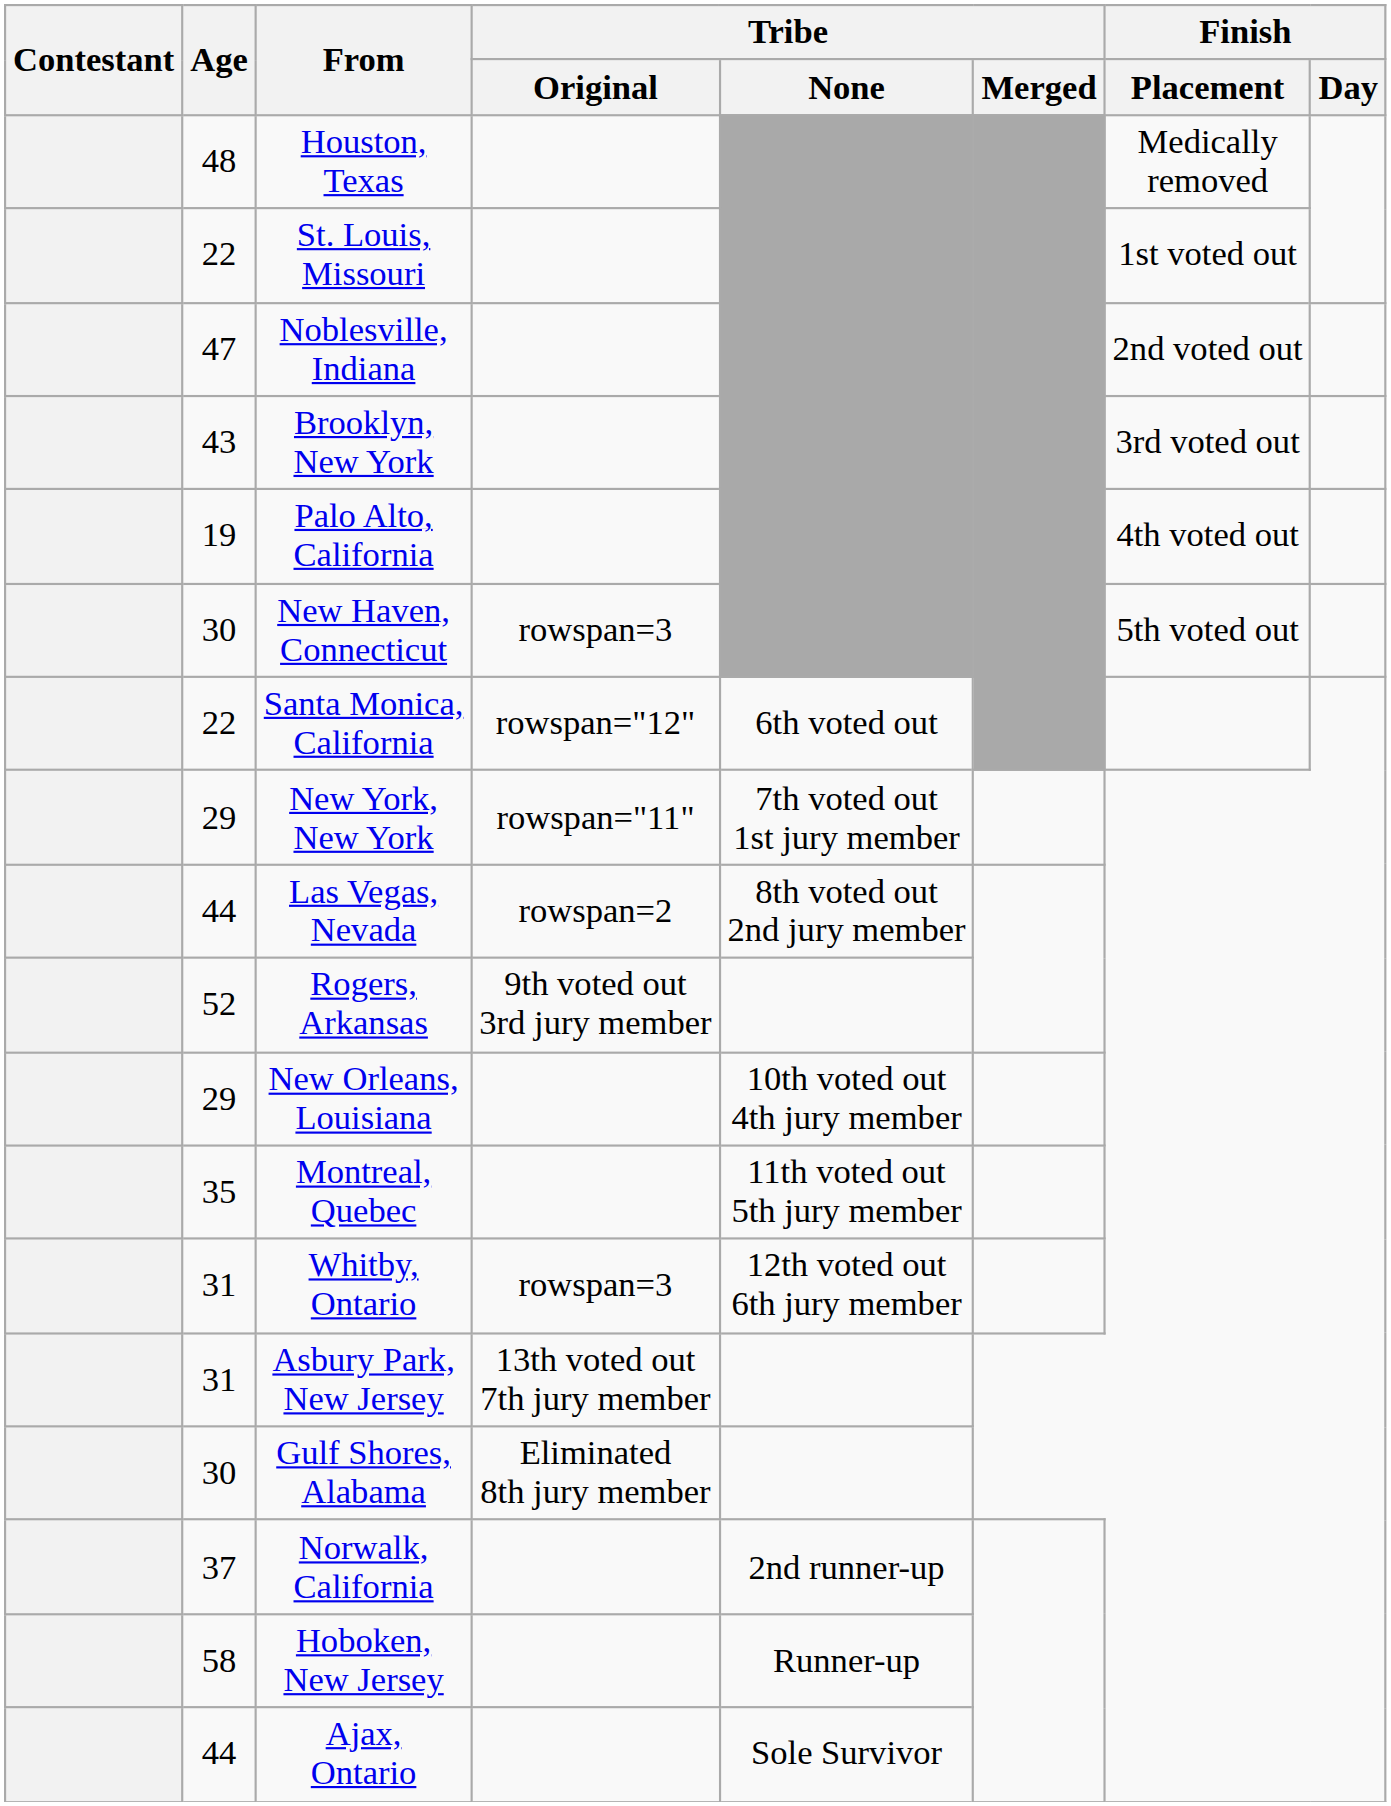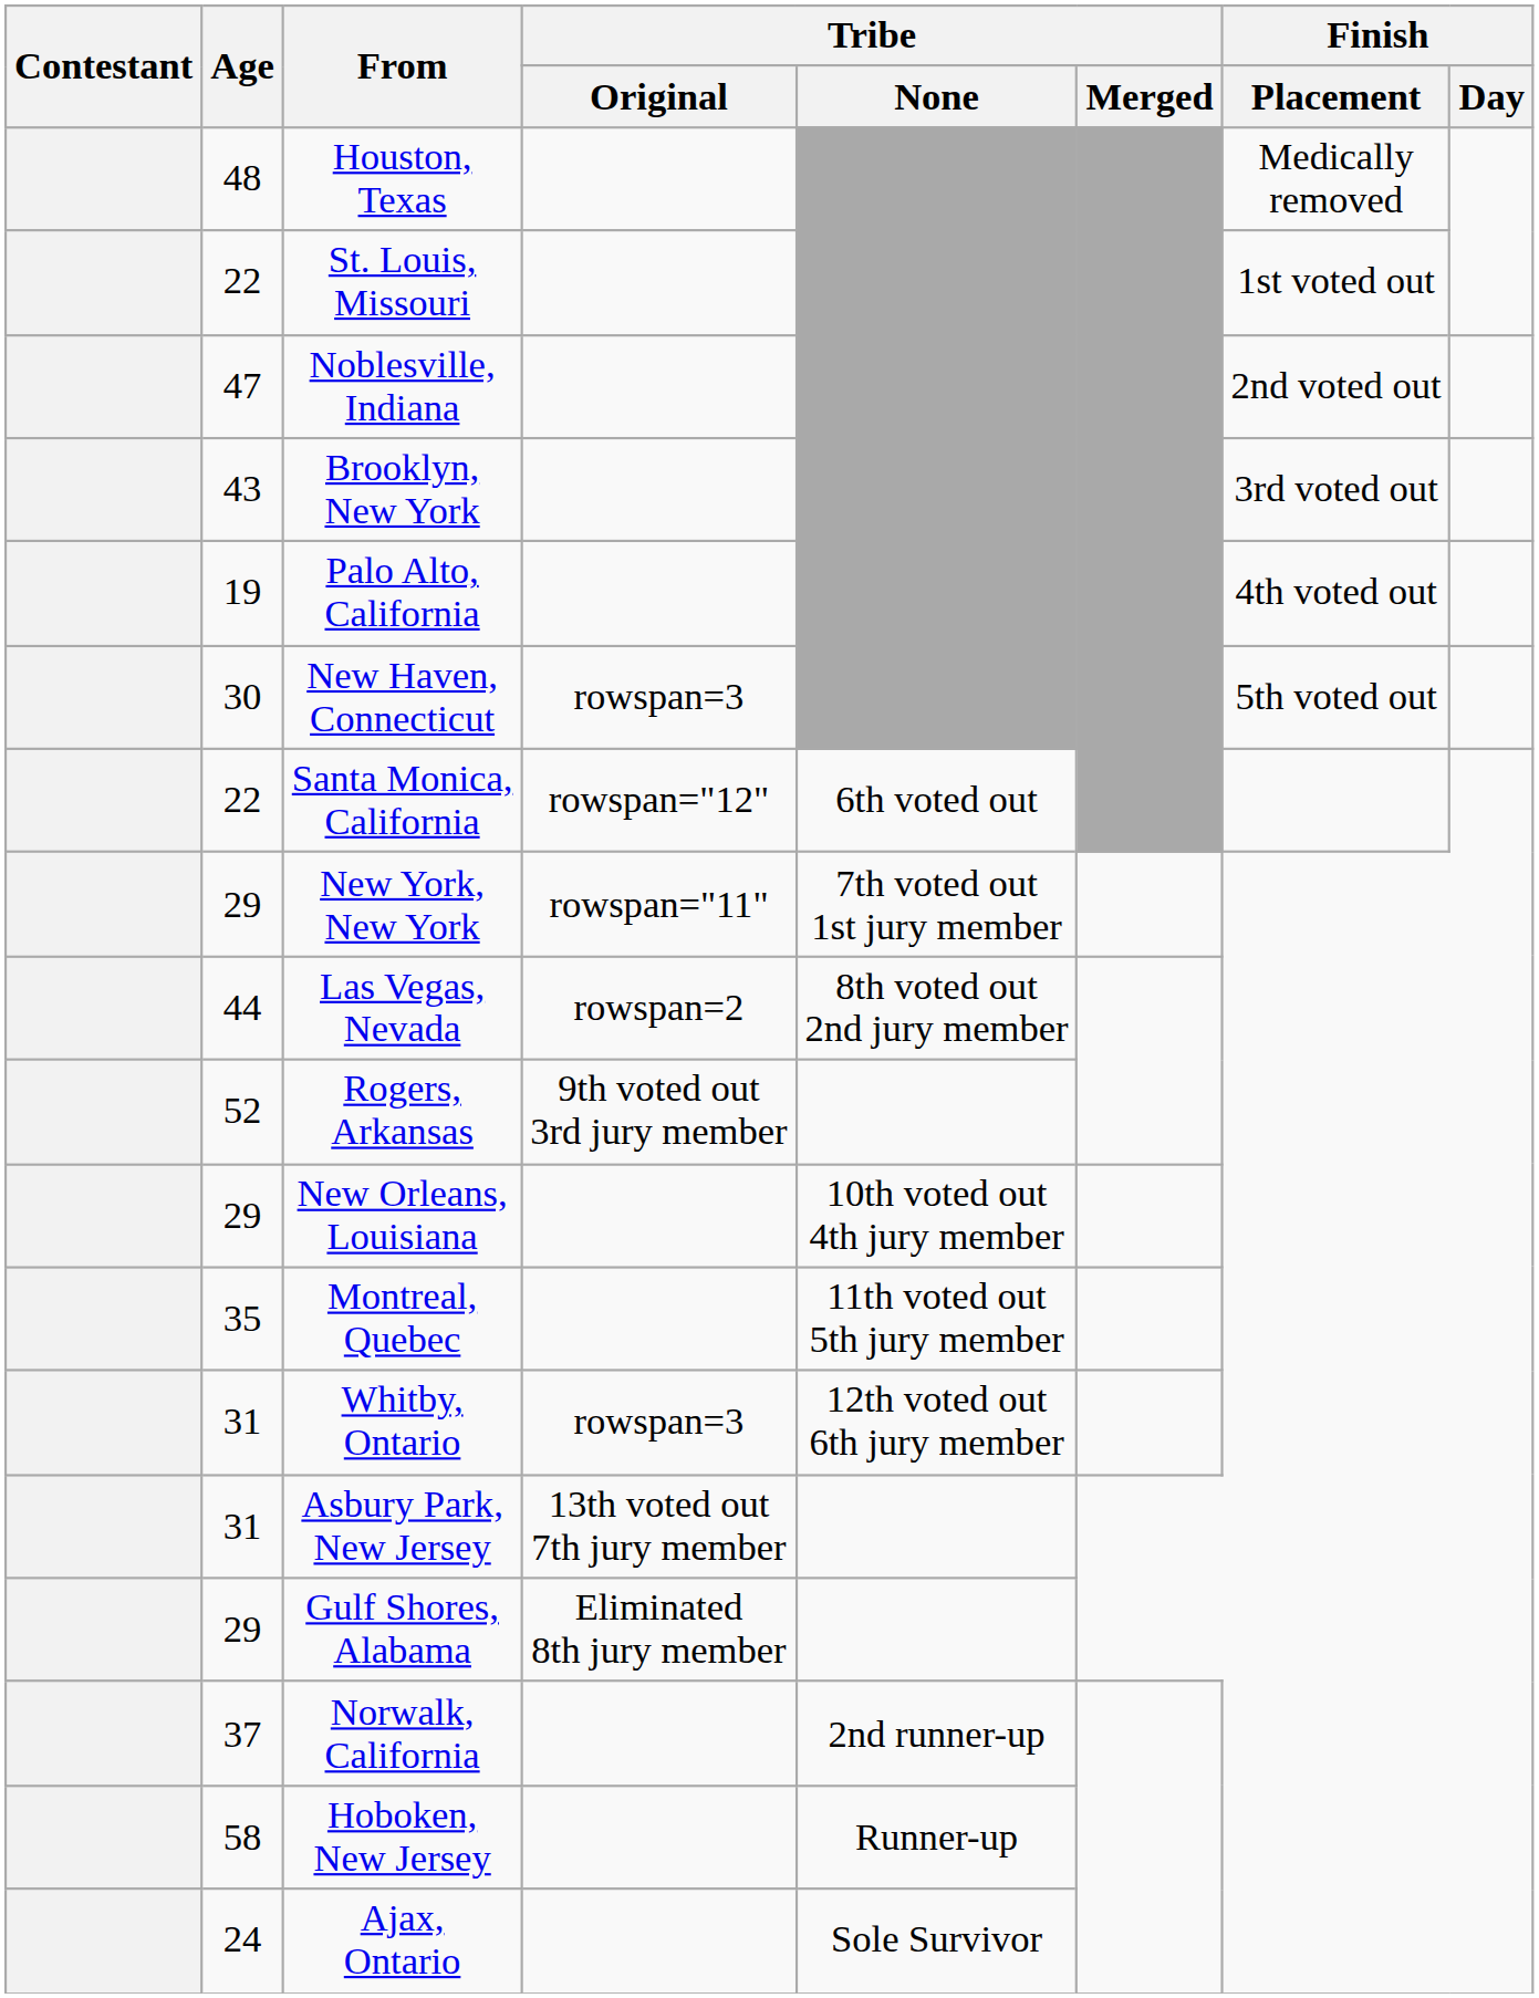Gulf Shores, Alabama | Age: 30 -> 29
Ajax, Ontario | Age: 44 -> 24
